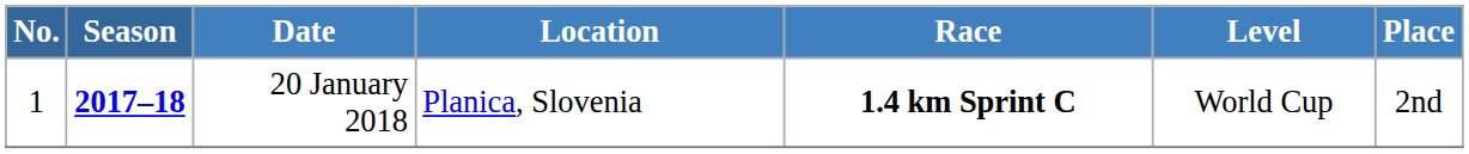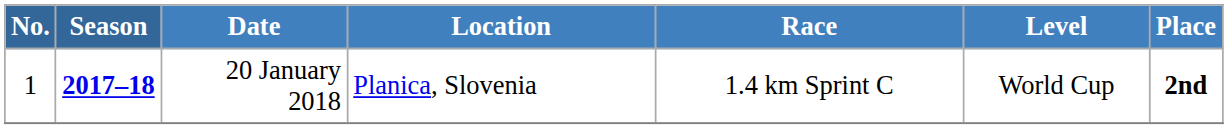20 January 2018 | Race: bold -> normal
20 January 2018 | Place: normal -> bold
